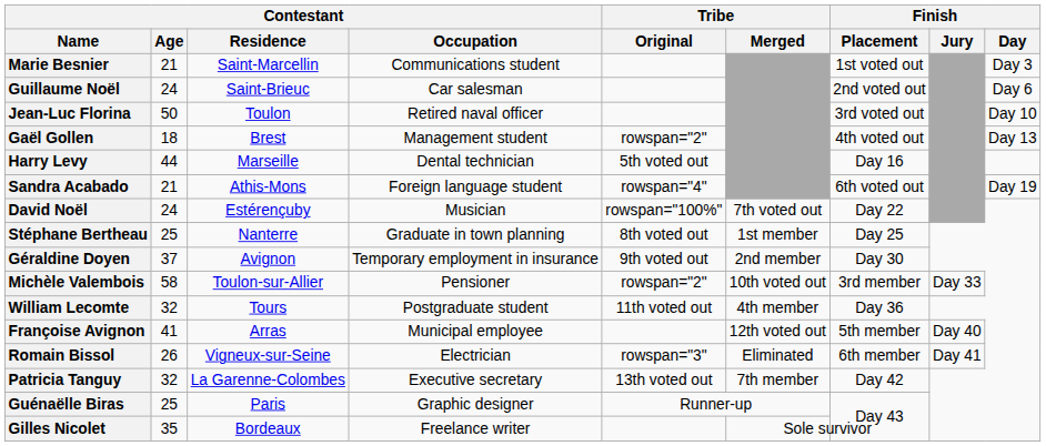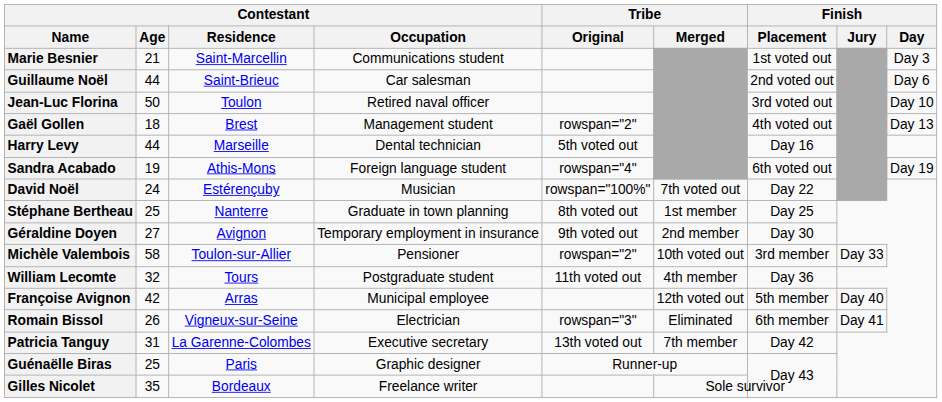Guillaume Noël | Contestant / Age: 24 -> 44
Sandra Acabado | Contestant / Age: 21 -> 19
Géraldine Doyen | Contestant / Age: 37 -> 27
Françoise Avignon | Contestant / Age: 41 -> 42
Patricia Tanguy | Contestant / Age: 32 -> 31
